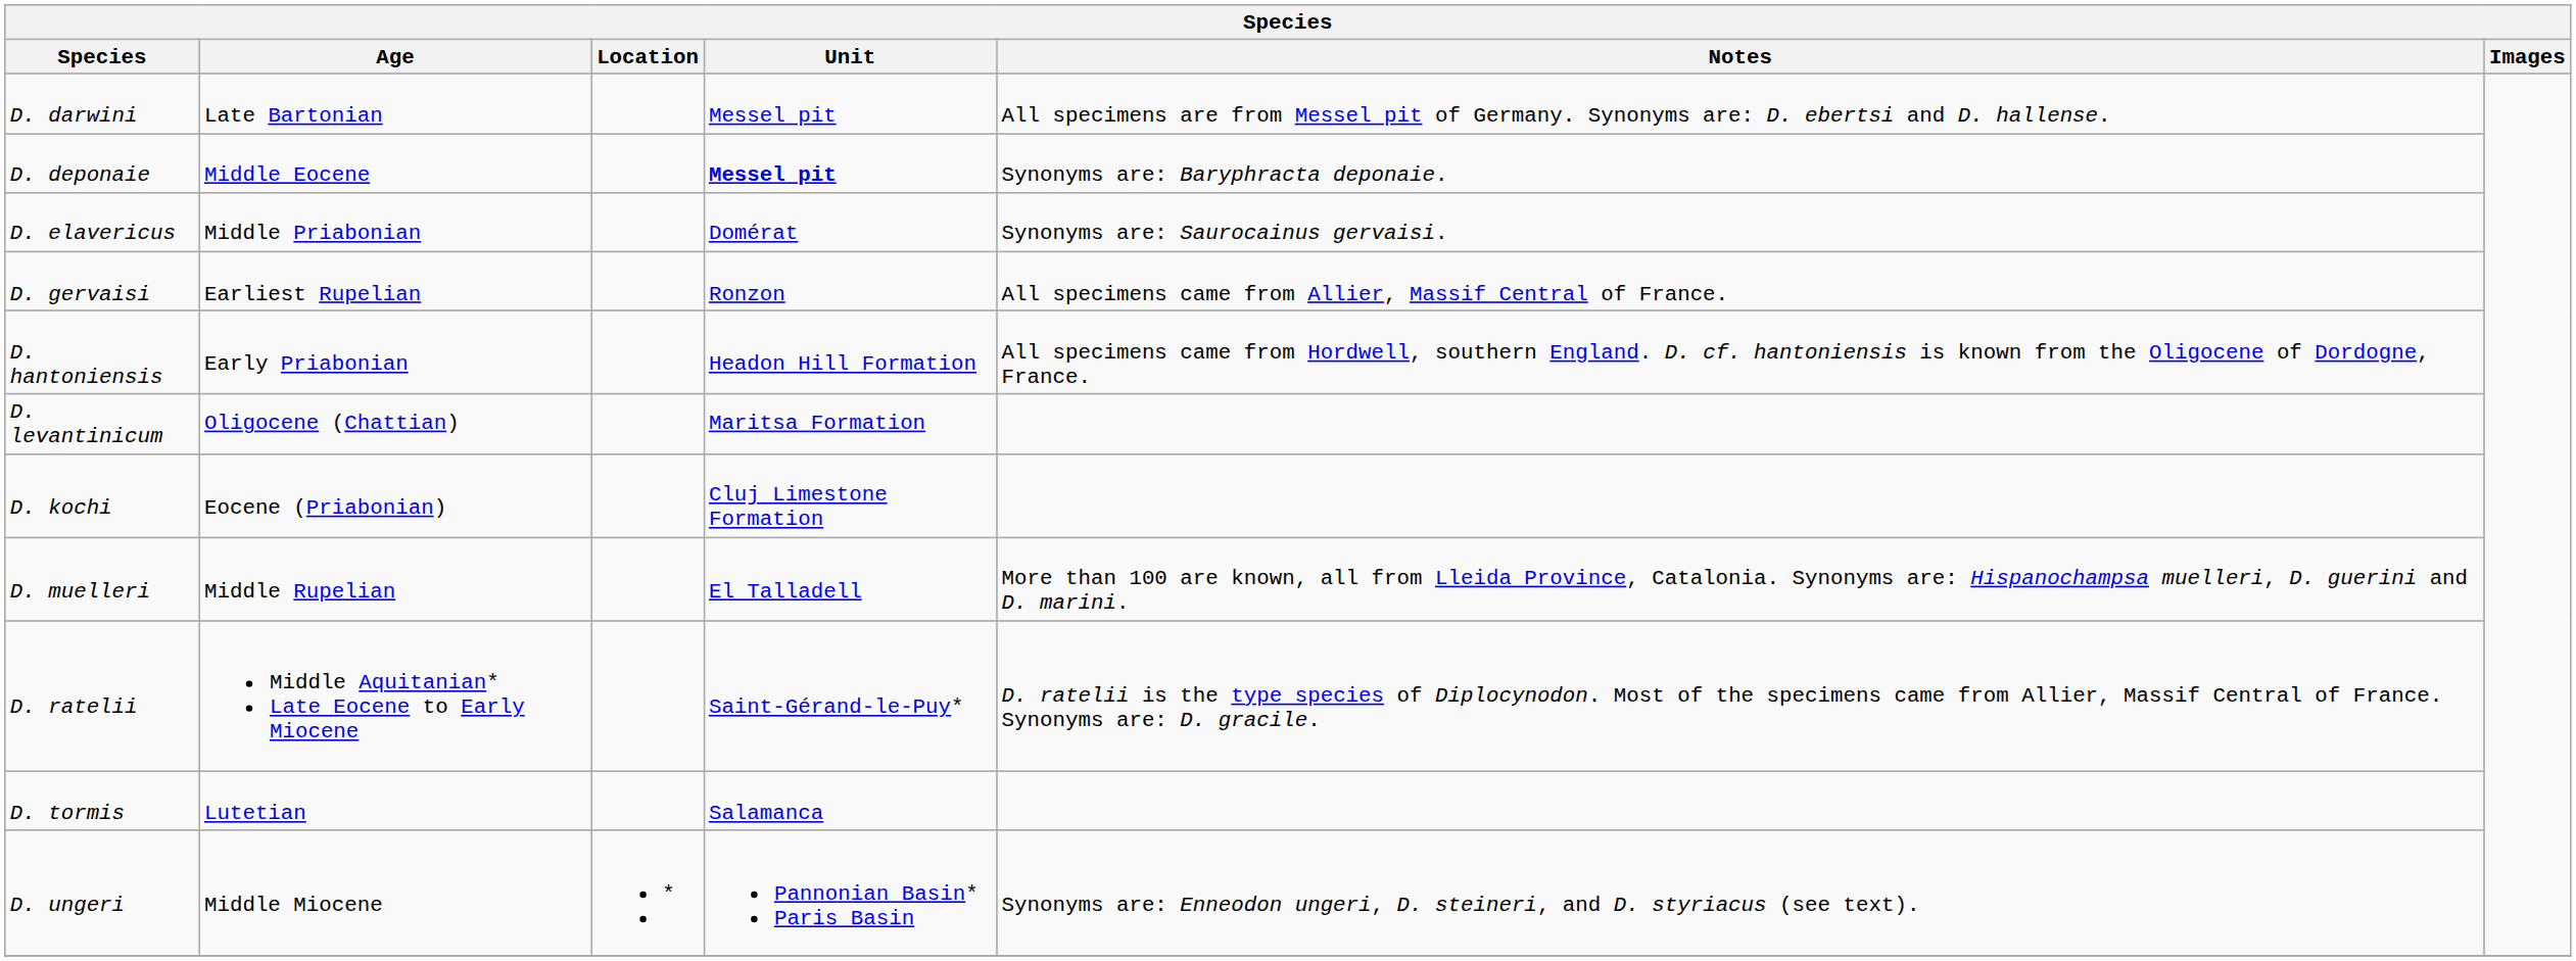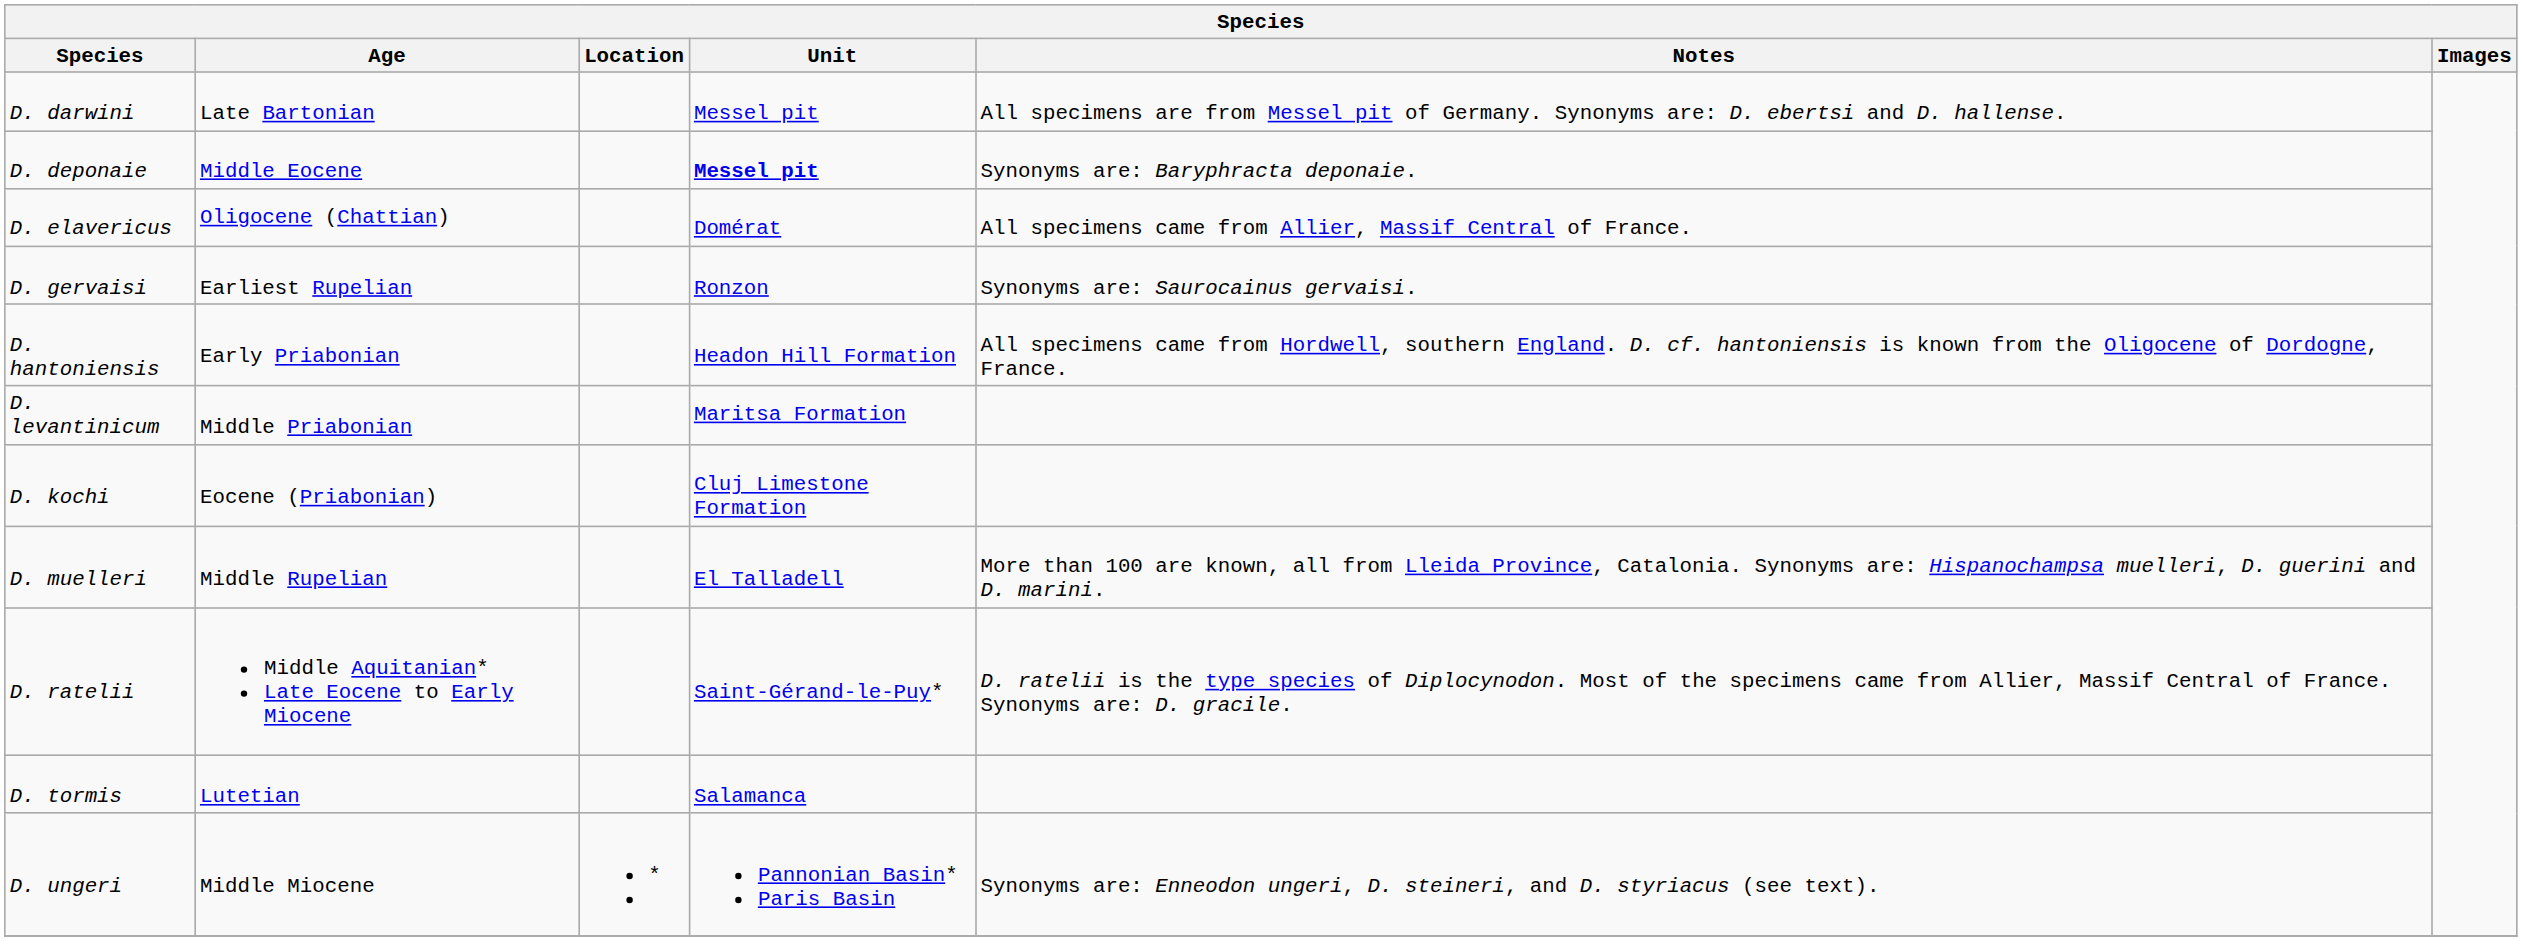D. elavericus | Age: Middle Priabonian -> Oligocene (Chattian)
D. elavericus | Notes: Synonyms are: Saurocainus gervaisi. -> All specimens came from Allier, Massif Central of France.
D. gervaisi | Notes: All specimens came from Allier, Massif Central of France. -> Synonyms are: Saurocainus gervaisi.
D. levantinicum | Age: Oligocene (Chattian) -> Middle Priabonian
